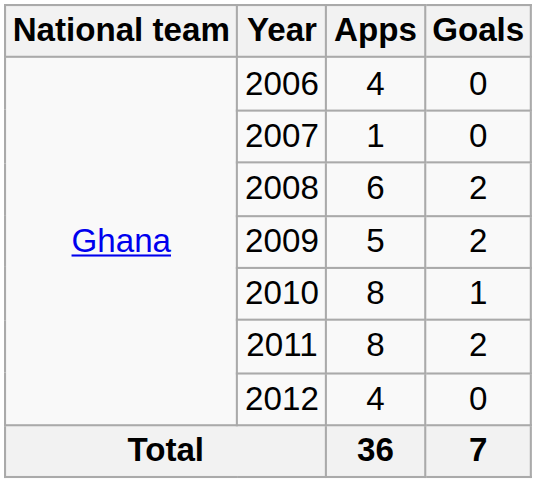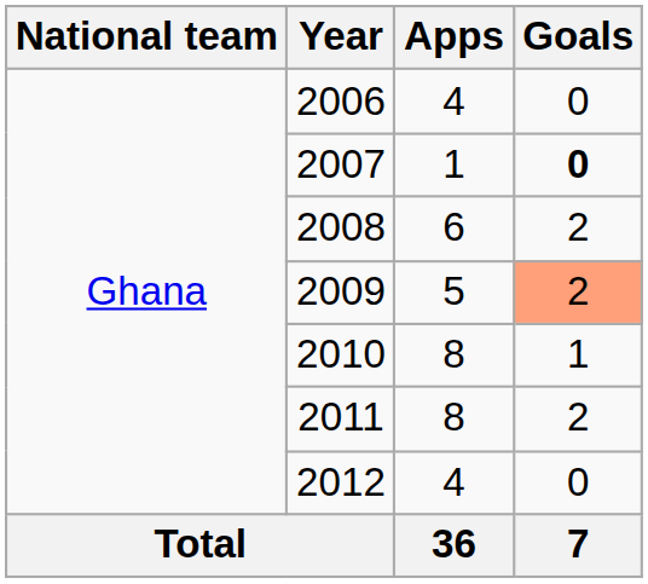2007 | Goals: normal -> bold
2009 | Goals: no background -> lightsalmon background
